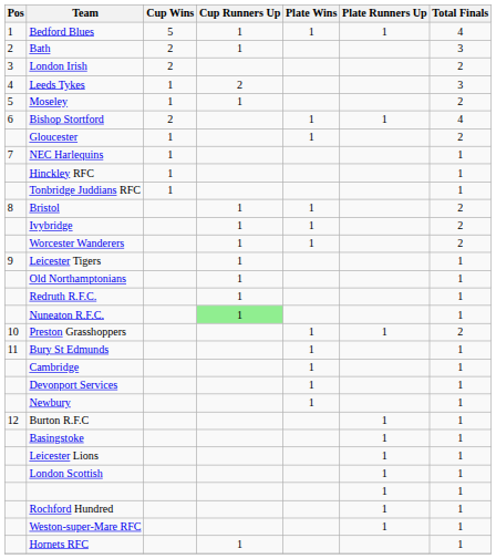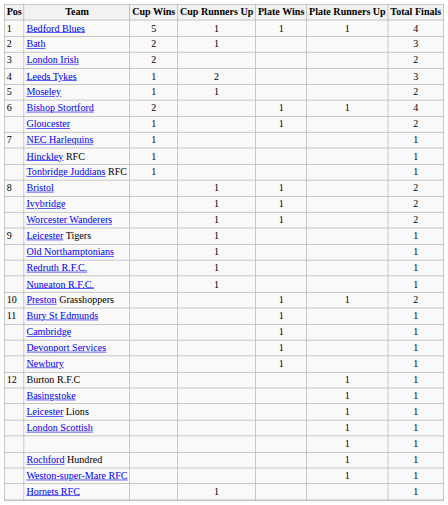Nuneaton R.F.C. | Cup Runners Up: lightgreen background -> no background
